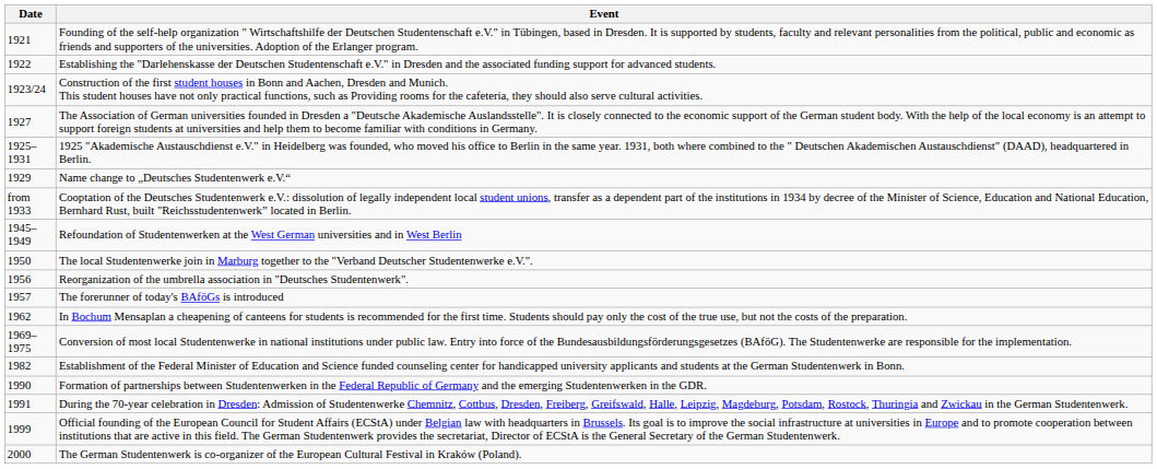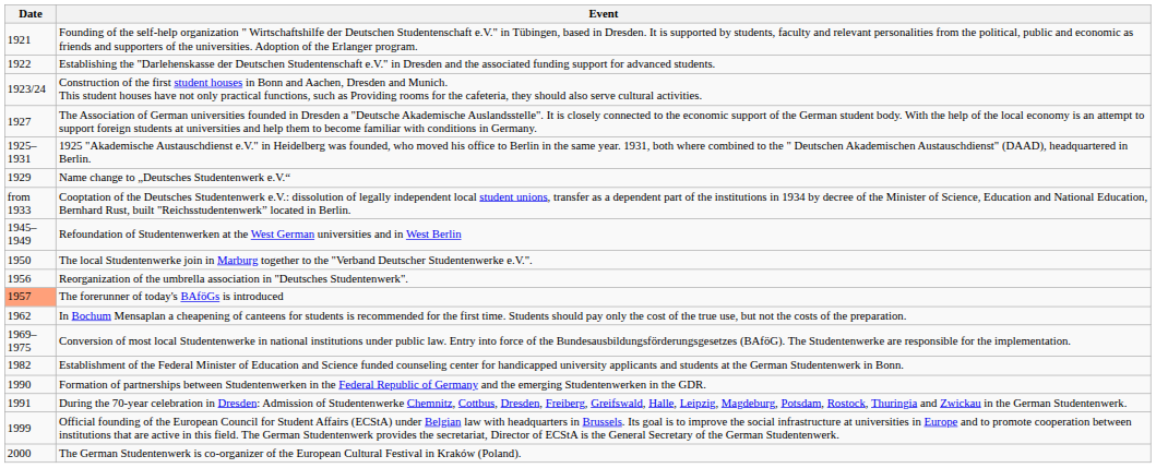The forerunner of today's BAföGs is introduced | Date: no background -> lightsalmon background
